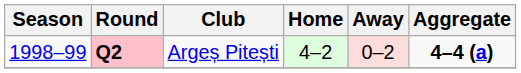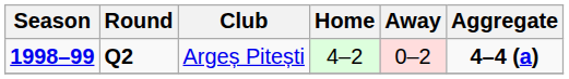Argeș Pitești | Season: normal -> bold
Argeș Pitești | Round: pink background -> no background
